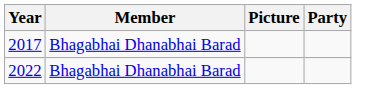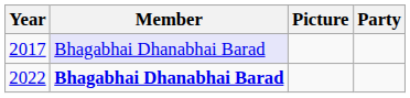2017 | Member: no background -> lavender background
2022 | Member: normal -> bold
